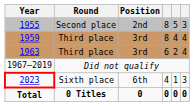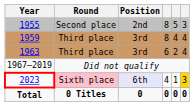2023 | Round: no background -> pink background
2023 | Position: no background -> lavender background
2023 | column 6: no background -> gold background
